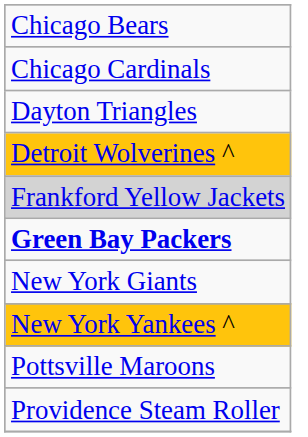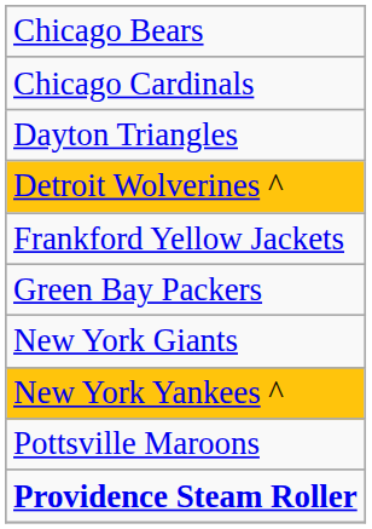row 5 | column 1: lightgrey background -> no background
row 6 | column 1: bold -> normal
row 10 | column 1: normal -> bold
